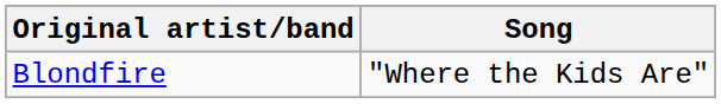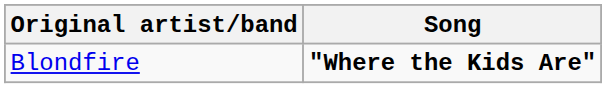Blondfire | Song: normal -> bold
